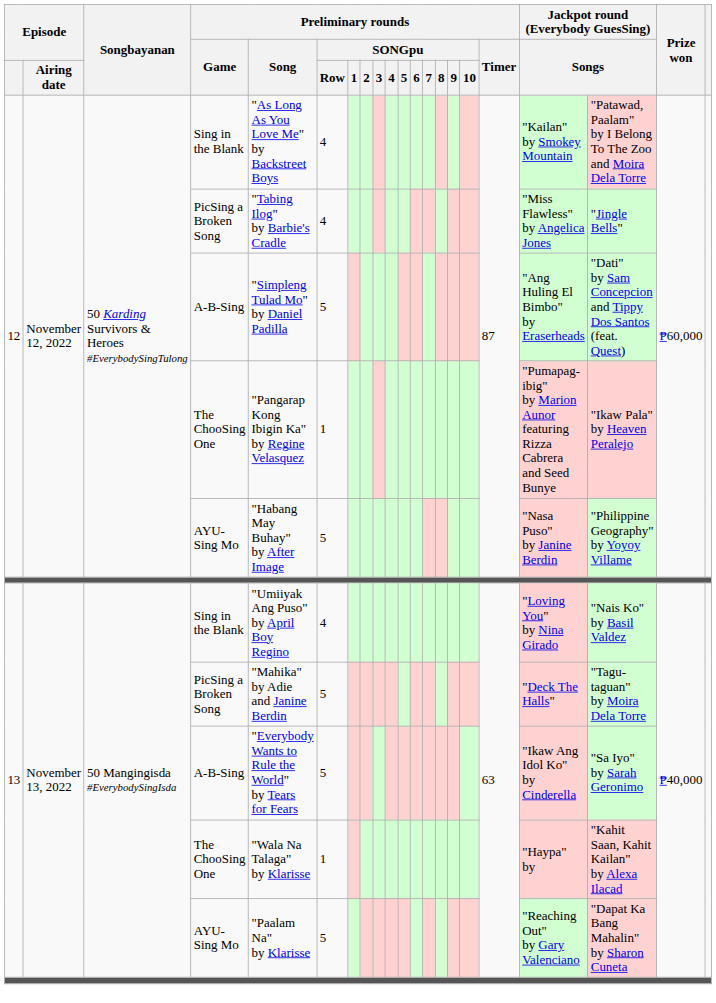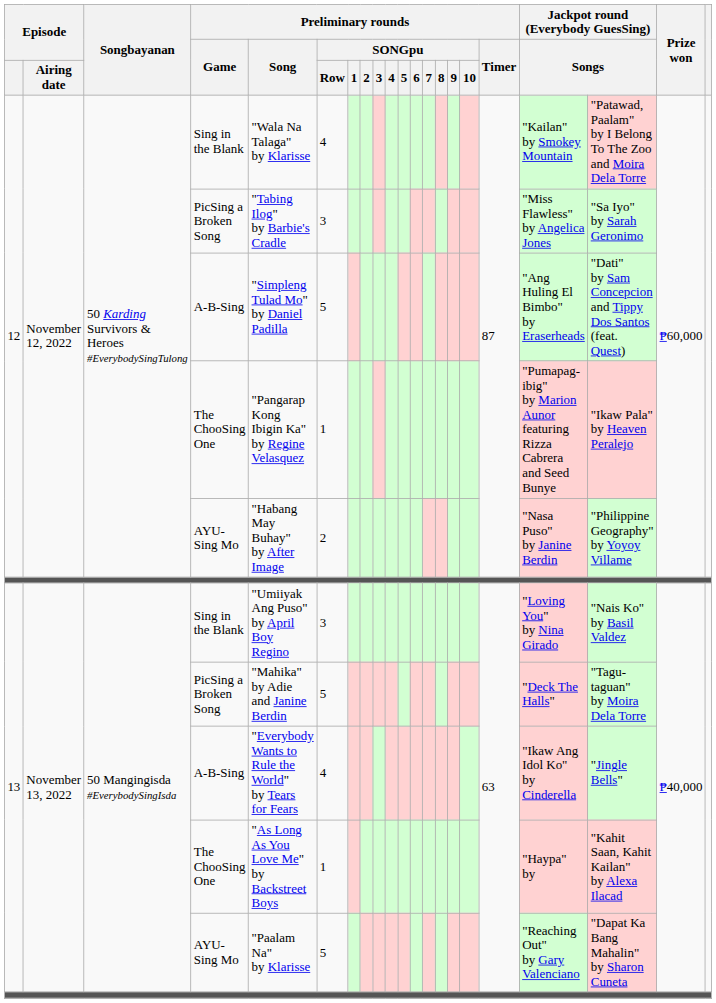12 / Sing in the Blank | Preliminary rounds / Song: "As Long As You Love Me" by Backstreet Boys -> "Wala Na Talaga" by Klarisse
12 / PicSing a Broken Song | Preliminary rounds / SONGpu / Row: 4 -> 3
12 / PicSing a Broken Song | column 19: "Jingle Bells" -> "Sa Iyo" by Sarah Geronimo
12 / AYU-Sing Mo | Preliminary rounds / SONGpu / Row: 5 -> 2
13 / Sing in the Blank | Preliminary rounds / SONGpu / Row: 4 -> 3
13 / A-B-Sing | Preliminary rounds / SONGpu / Row: 5 -> 4
13 / A-B-Sing | column 19: "Sa Iyo" by Sarah Geronimo -> "Jingle Bells"
13 / The ChooSing One | Preliminary rounds / Song: "Wala Na Talaga" by Klarisse -> "As Long As You Love Me" by Backstreet Boys
